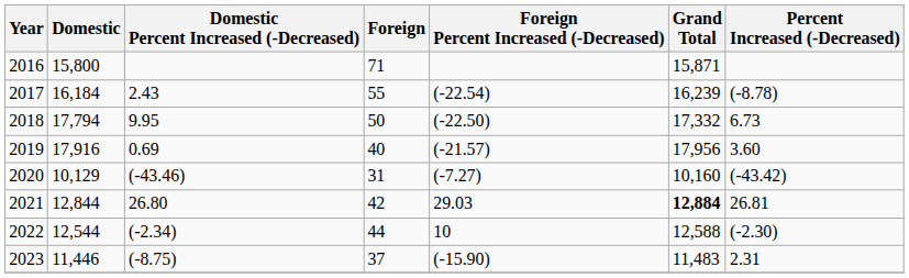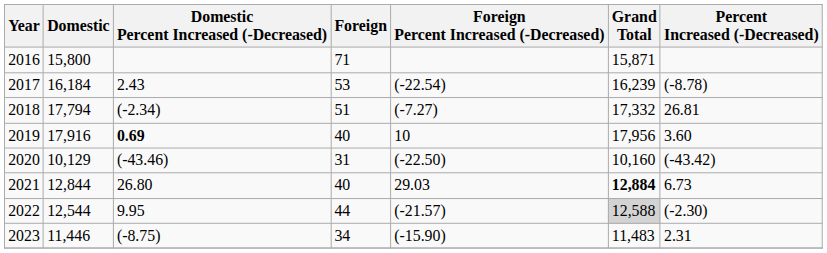2017 | Foreign: 55 -> 53
2018 | Domestic Percent Increased (-Decreased): 9.95 -> (-2.34)
2018 | Foreign: 50 -> 51
2018 | Foreign Percent Increased (-Decreased): (-22.50) -> (-7.27)
2018 | Percent Increased (-Decreased): 6.73 -> 26.81
2019 | Domestic Percent Increased (-Decreased): normal -> bold
2019 | Foreign Percent Increased (-Decreased): (-21.57) -> 10
2020 | Foreign Percent Increased (-Decreased): (-7.27) -> (-22.50)
2021 | Foreign: 42 -> 40
2021 | Percent Increased (-Decreased): 26.81 -> 6.73
2022 | Domestic Percent Increased (-Decreased): (-2.34) -> 9.95
2022 | Foreign Percent Increased (-Decreased): 10 -> (-21.57)
2022 | Grand Total: no background -> lightgrey background
2023 | Foreign: 37 -> 34
